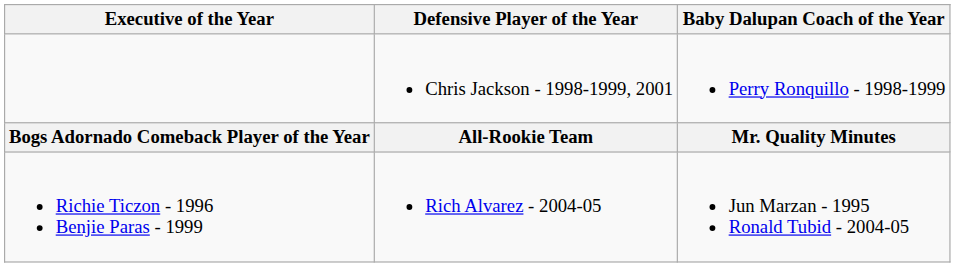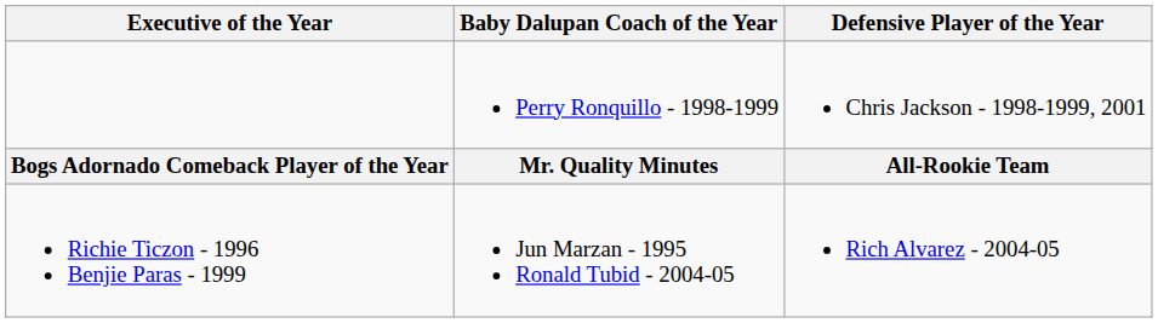columns swapped: Baby Dalupan Coach of the Year <-> Defensive Player of the Year
